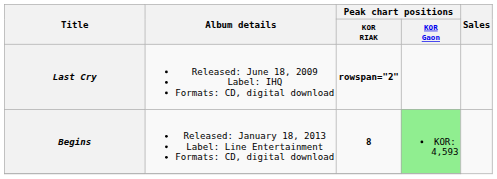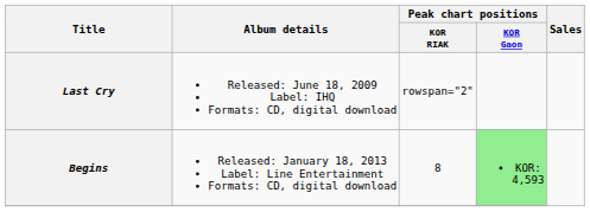Last Cry | Peak chart positions / KOR RIAK: bold -> normal
Begins | Peak chart positions / KOR RIAK: bold -> normal
